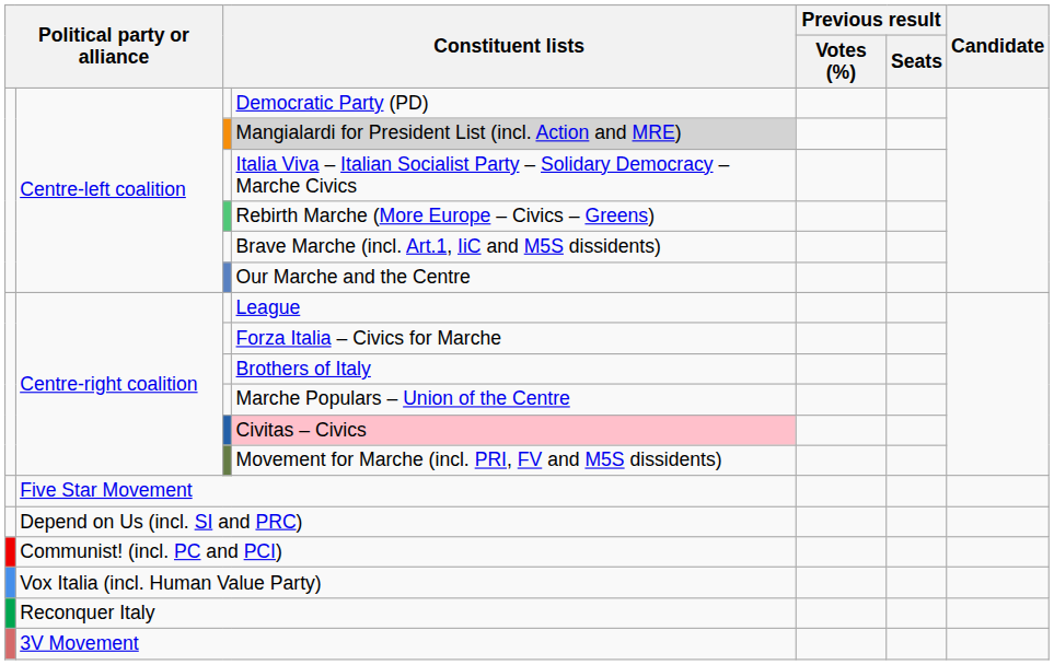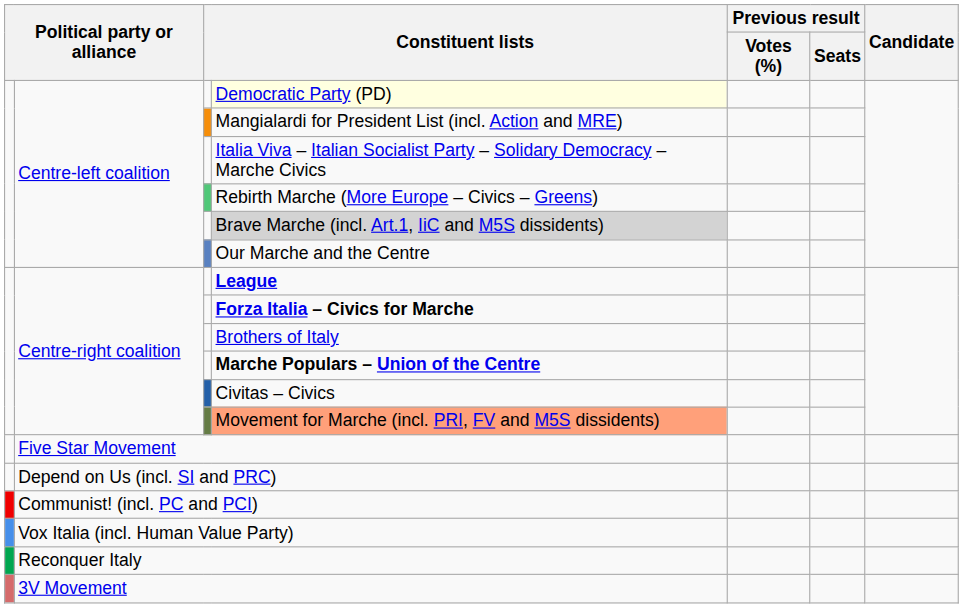Democratic Party (PD) | column 4: no background -> lightyellow background
Mangialardi for President List (incl. Action and MRE) | column 4: lightgrey background -> no background
Brave Marche (incl. Art.1, IiC and M5S dissidents) | column 4: no background -> lightgrey background
League | column 4: normal -> bold
Forza Italia – Civics for Marche | column 4: normal -> bold
Marche Populars – Union of the Centre | column 4: normal -> bold
Civitas – Civics | column 4: pink background -> no background
Movement for Marche (incl. PRI, FV and M5S dissidents) | column 4: no background -> lightsalmon background
